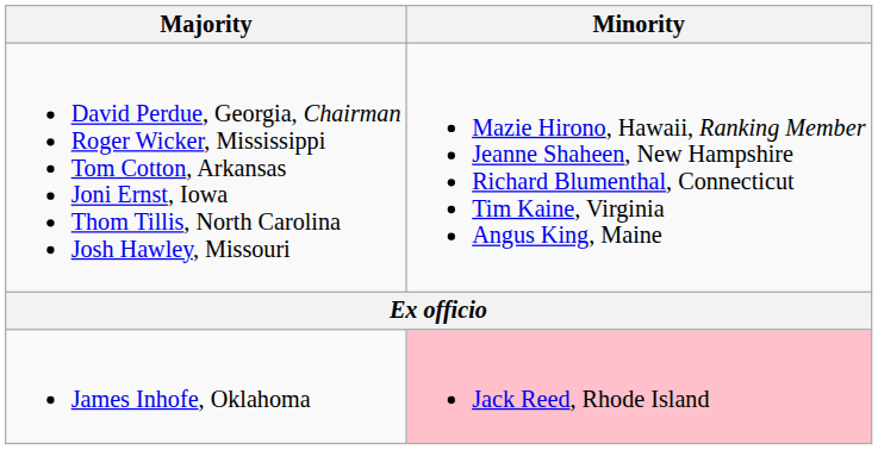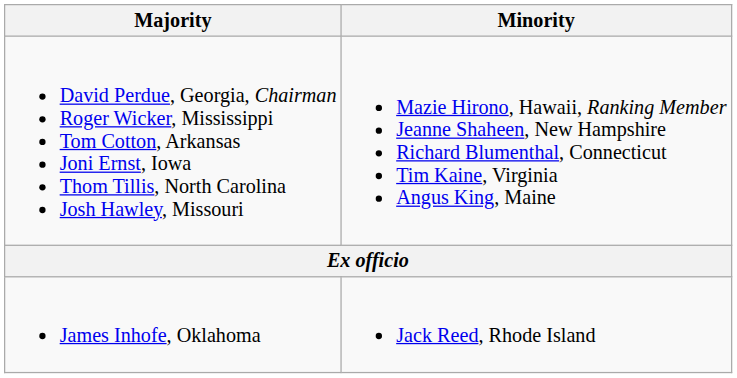James Inhofe, Oklahoma | Minority: pink background -> no background
